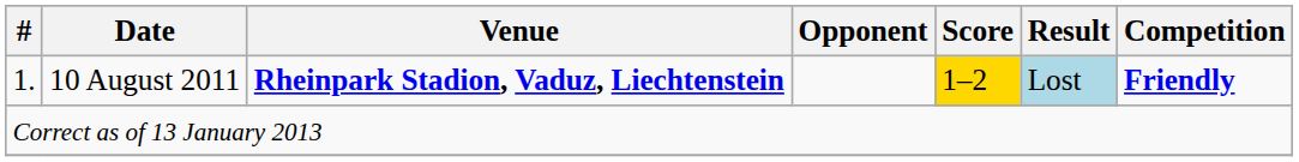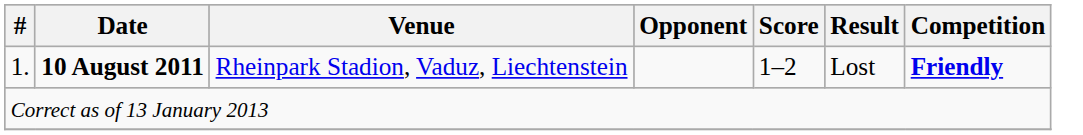1. | Date: normal -> bold
1. | Venue: bold -> normal
1. | Score: gold background -> no background
1. | Result: lightblue background -> no background
